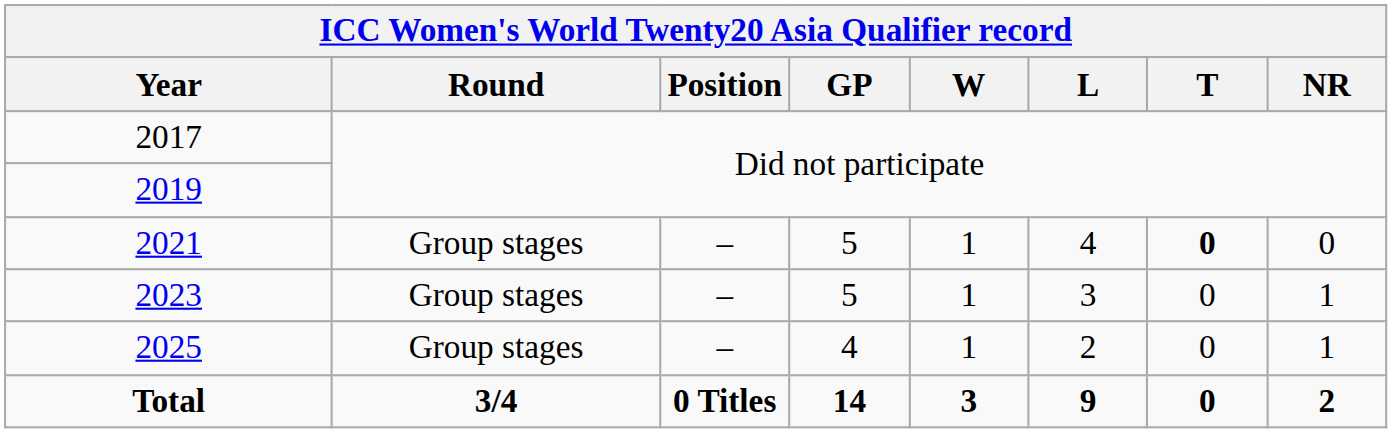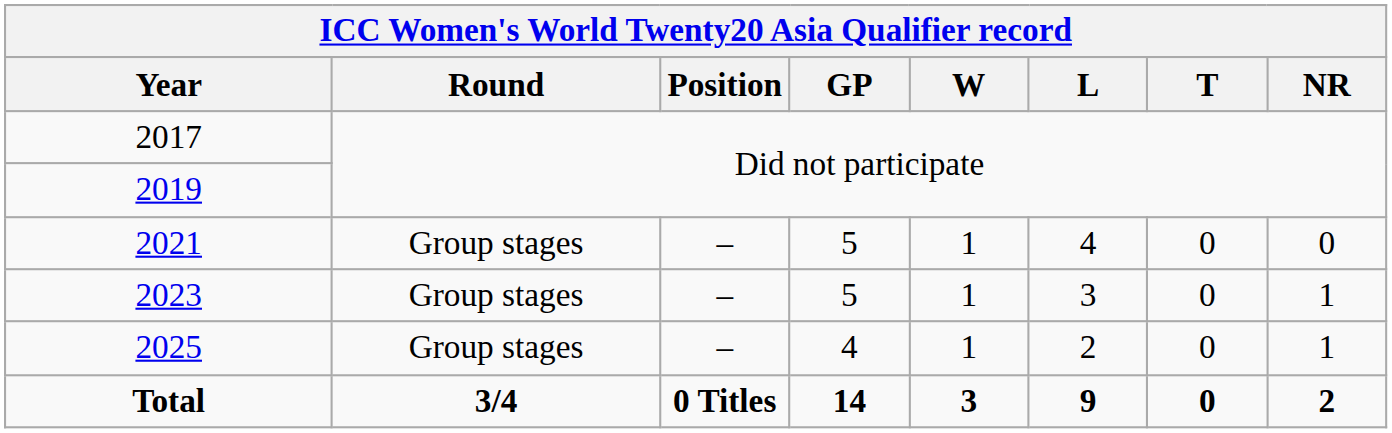2021 | T: bold -> normal
